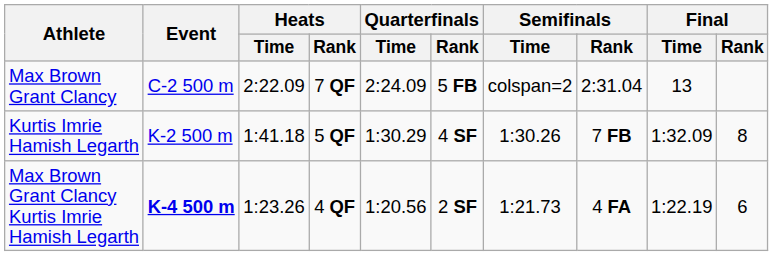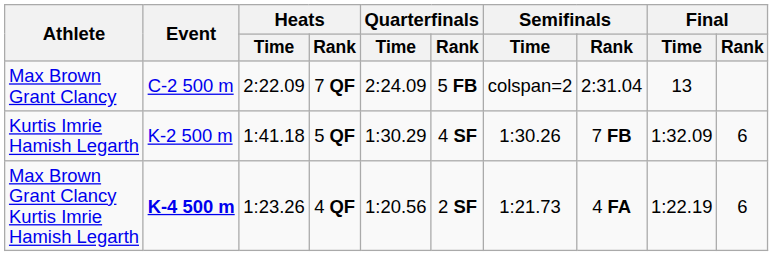Kurtis Imrie Hamish Legarth | Final / Rank: 8 -> 6
